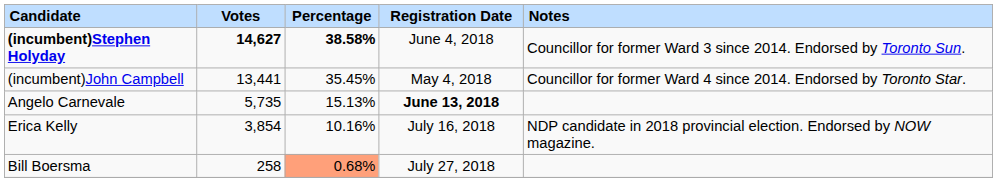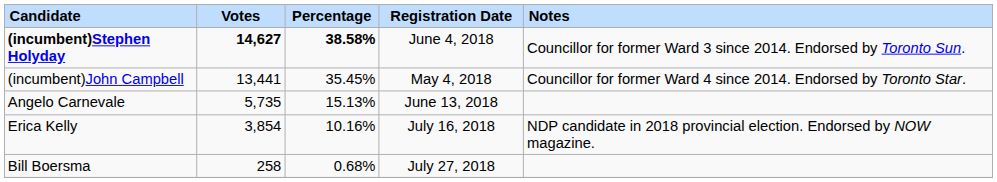Angelo Carnevale | Registration Date: bold -> normal
Bill Boersma | Percentage: lightsalmon background -> no background
